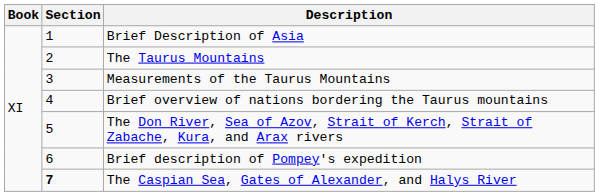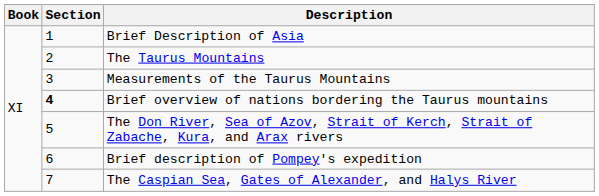Brief overview of nations bordering the Taurus mountains | Section: normal -> bold
The Caspian Sea, Gates of Alexander, and Halys River | Section: bold -> normal
